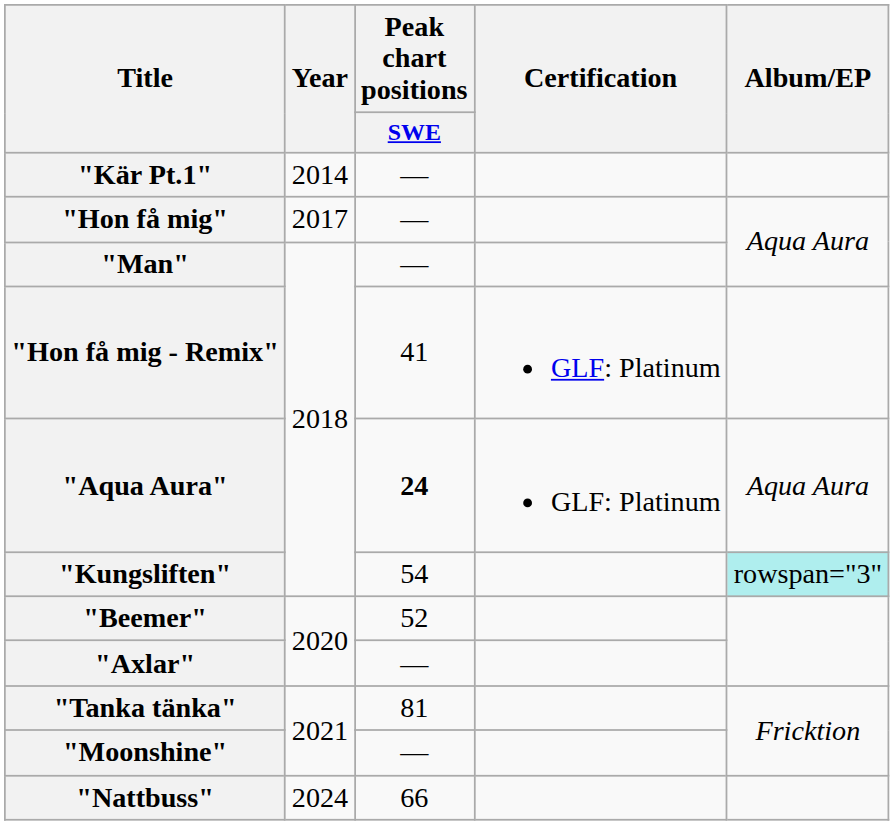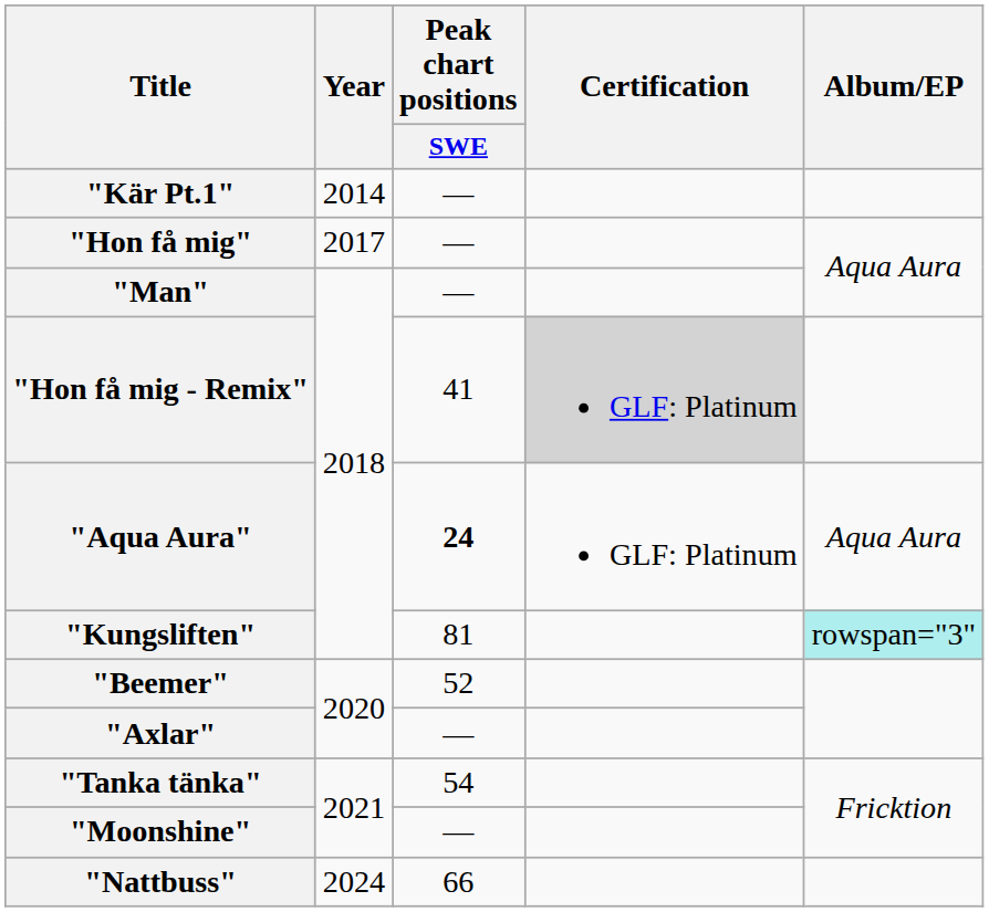"Hon få mig - Remix" | Certification: no background -> lightgrey background
"Kungsliften" | Peak chart positions / SWE: 54 -> 81
"Tanka tänka" | Peak chart positions / SWE: 81 -> 54
